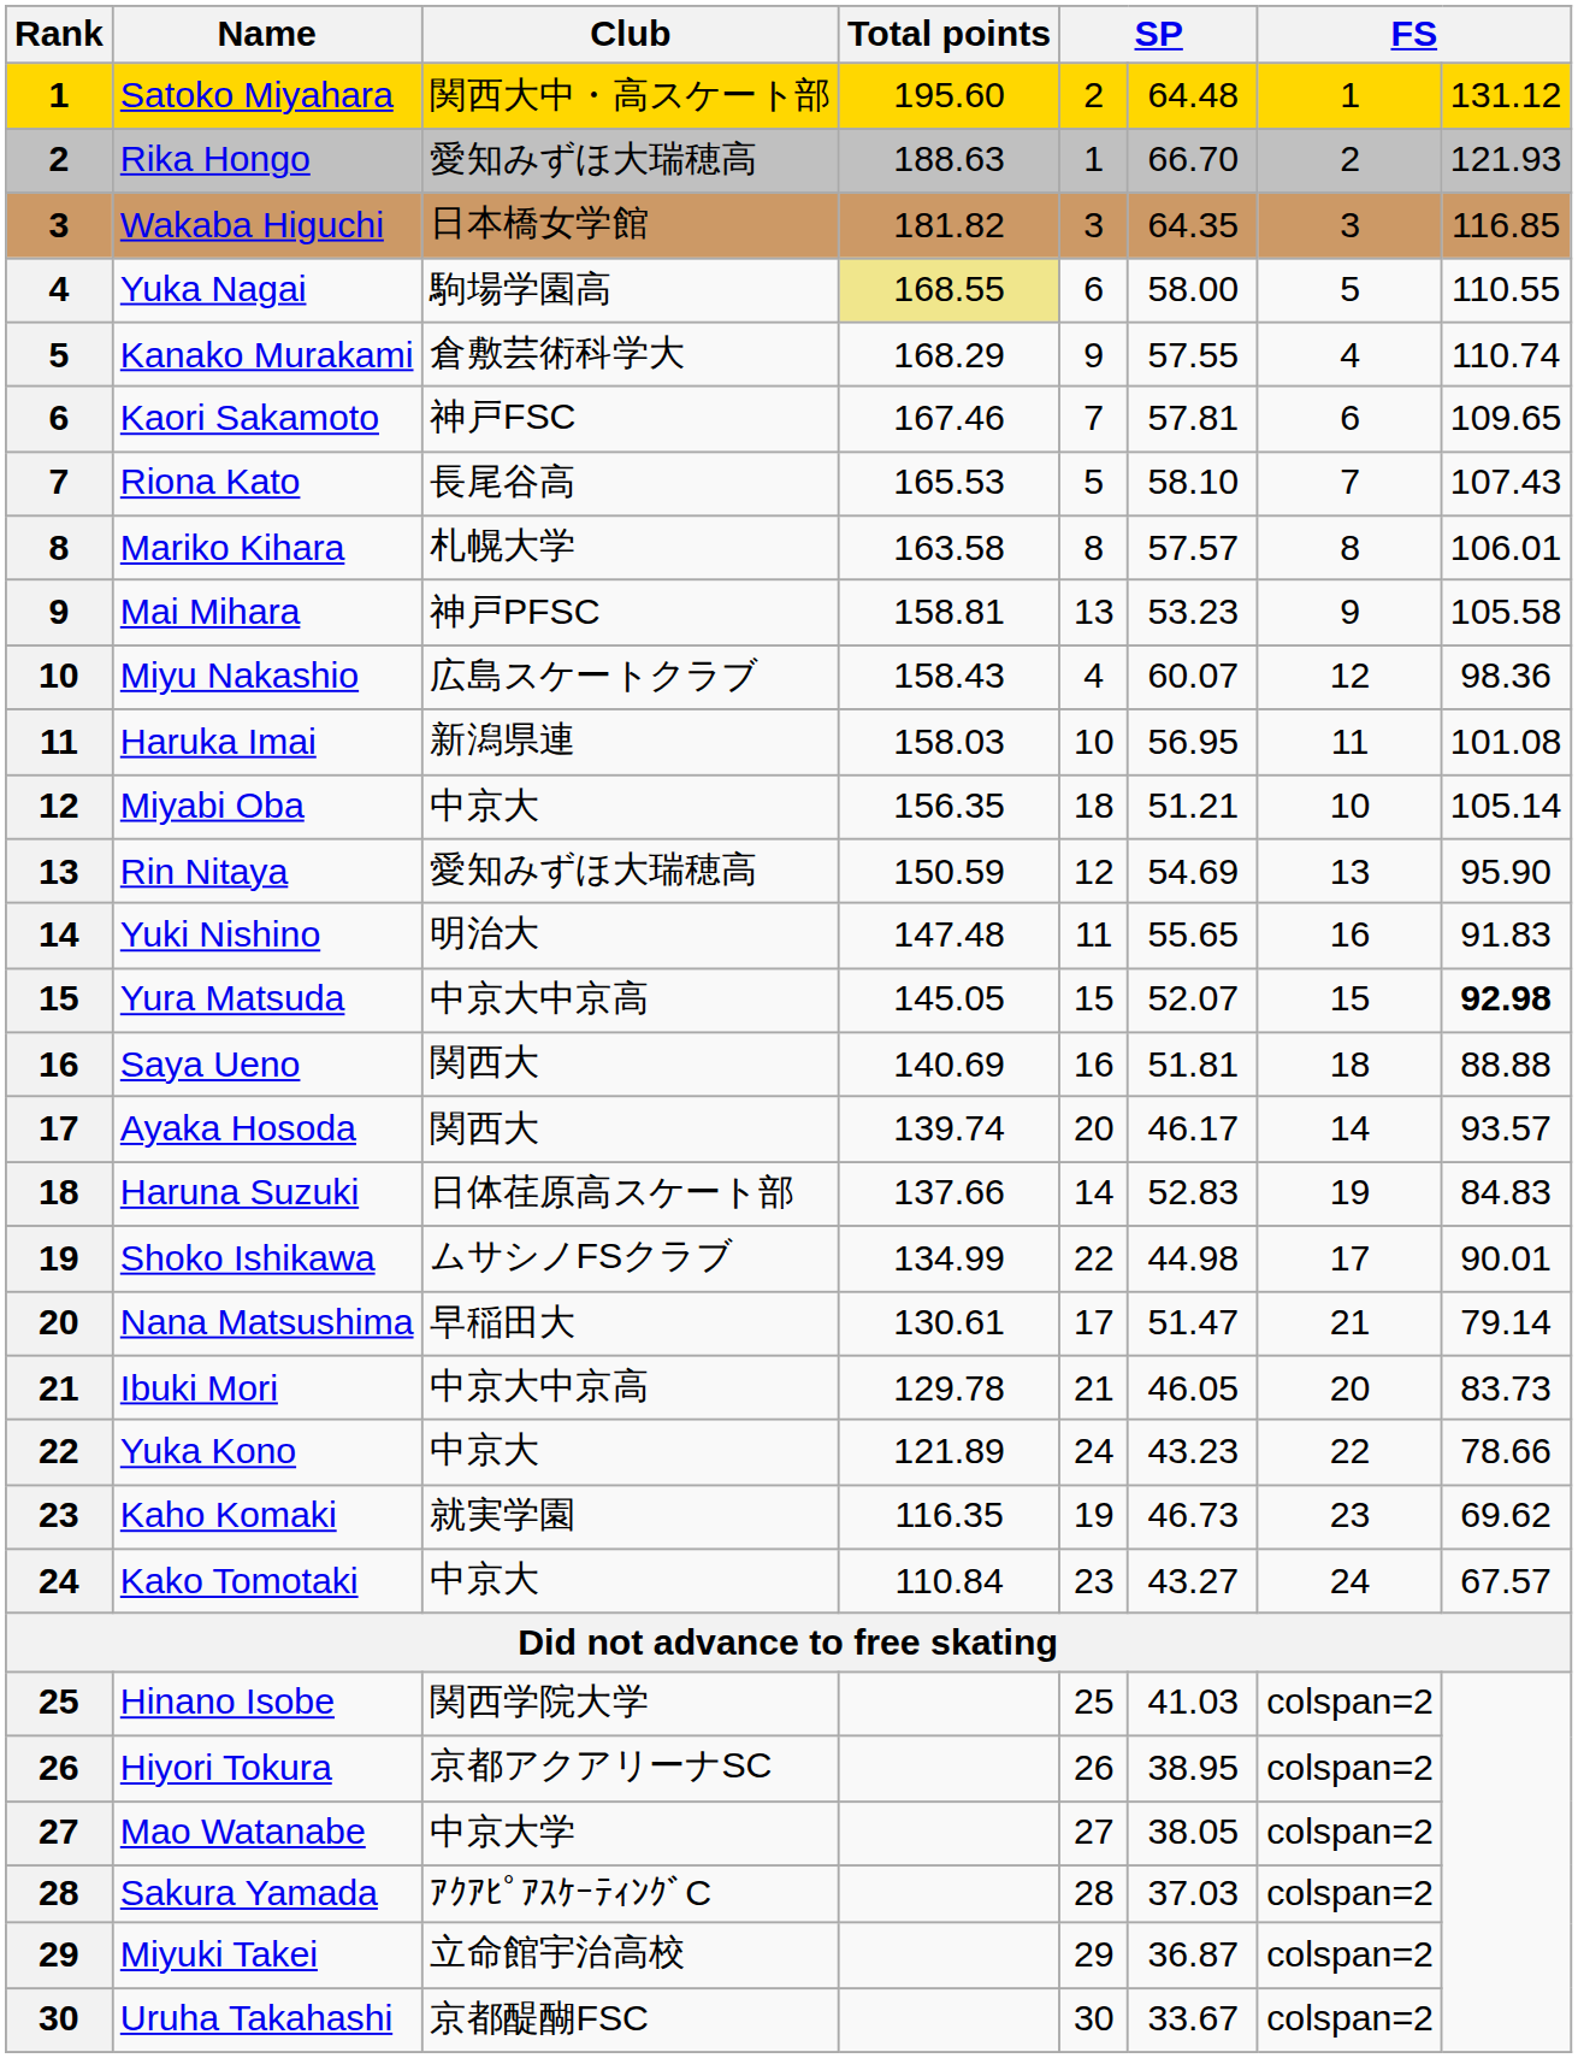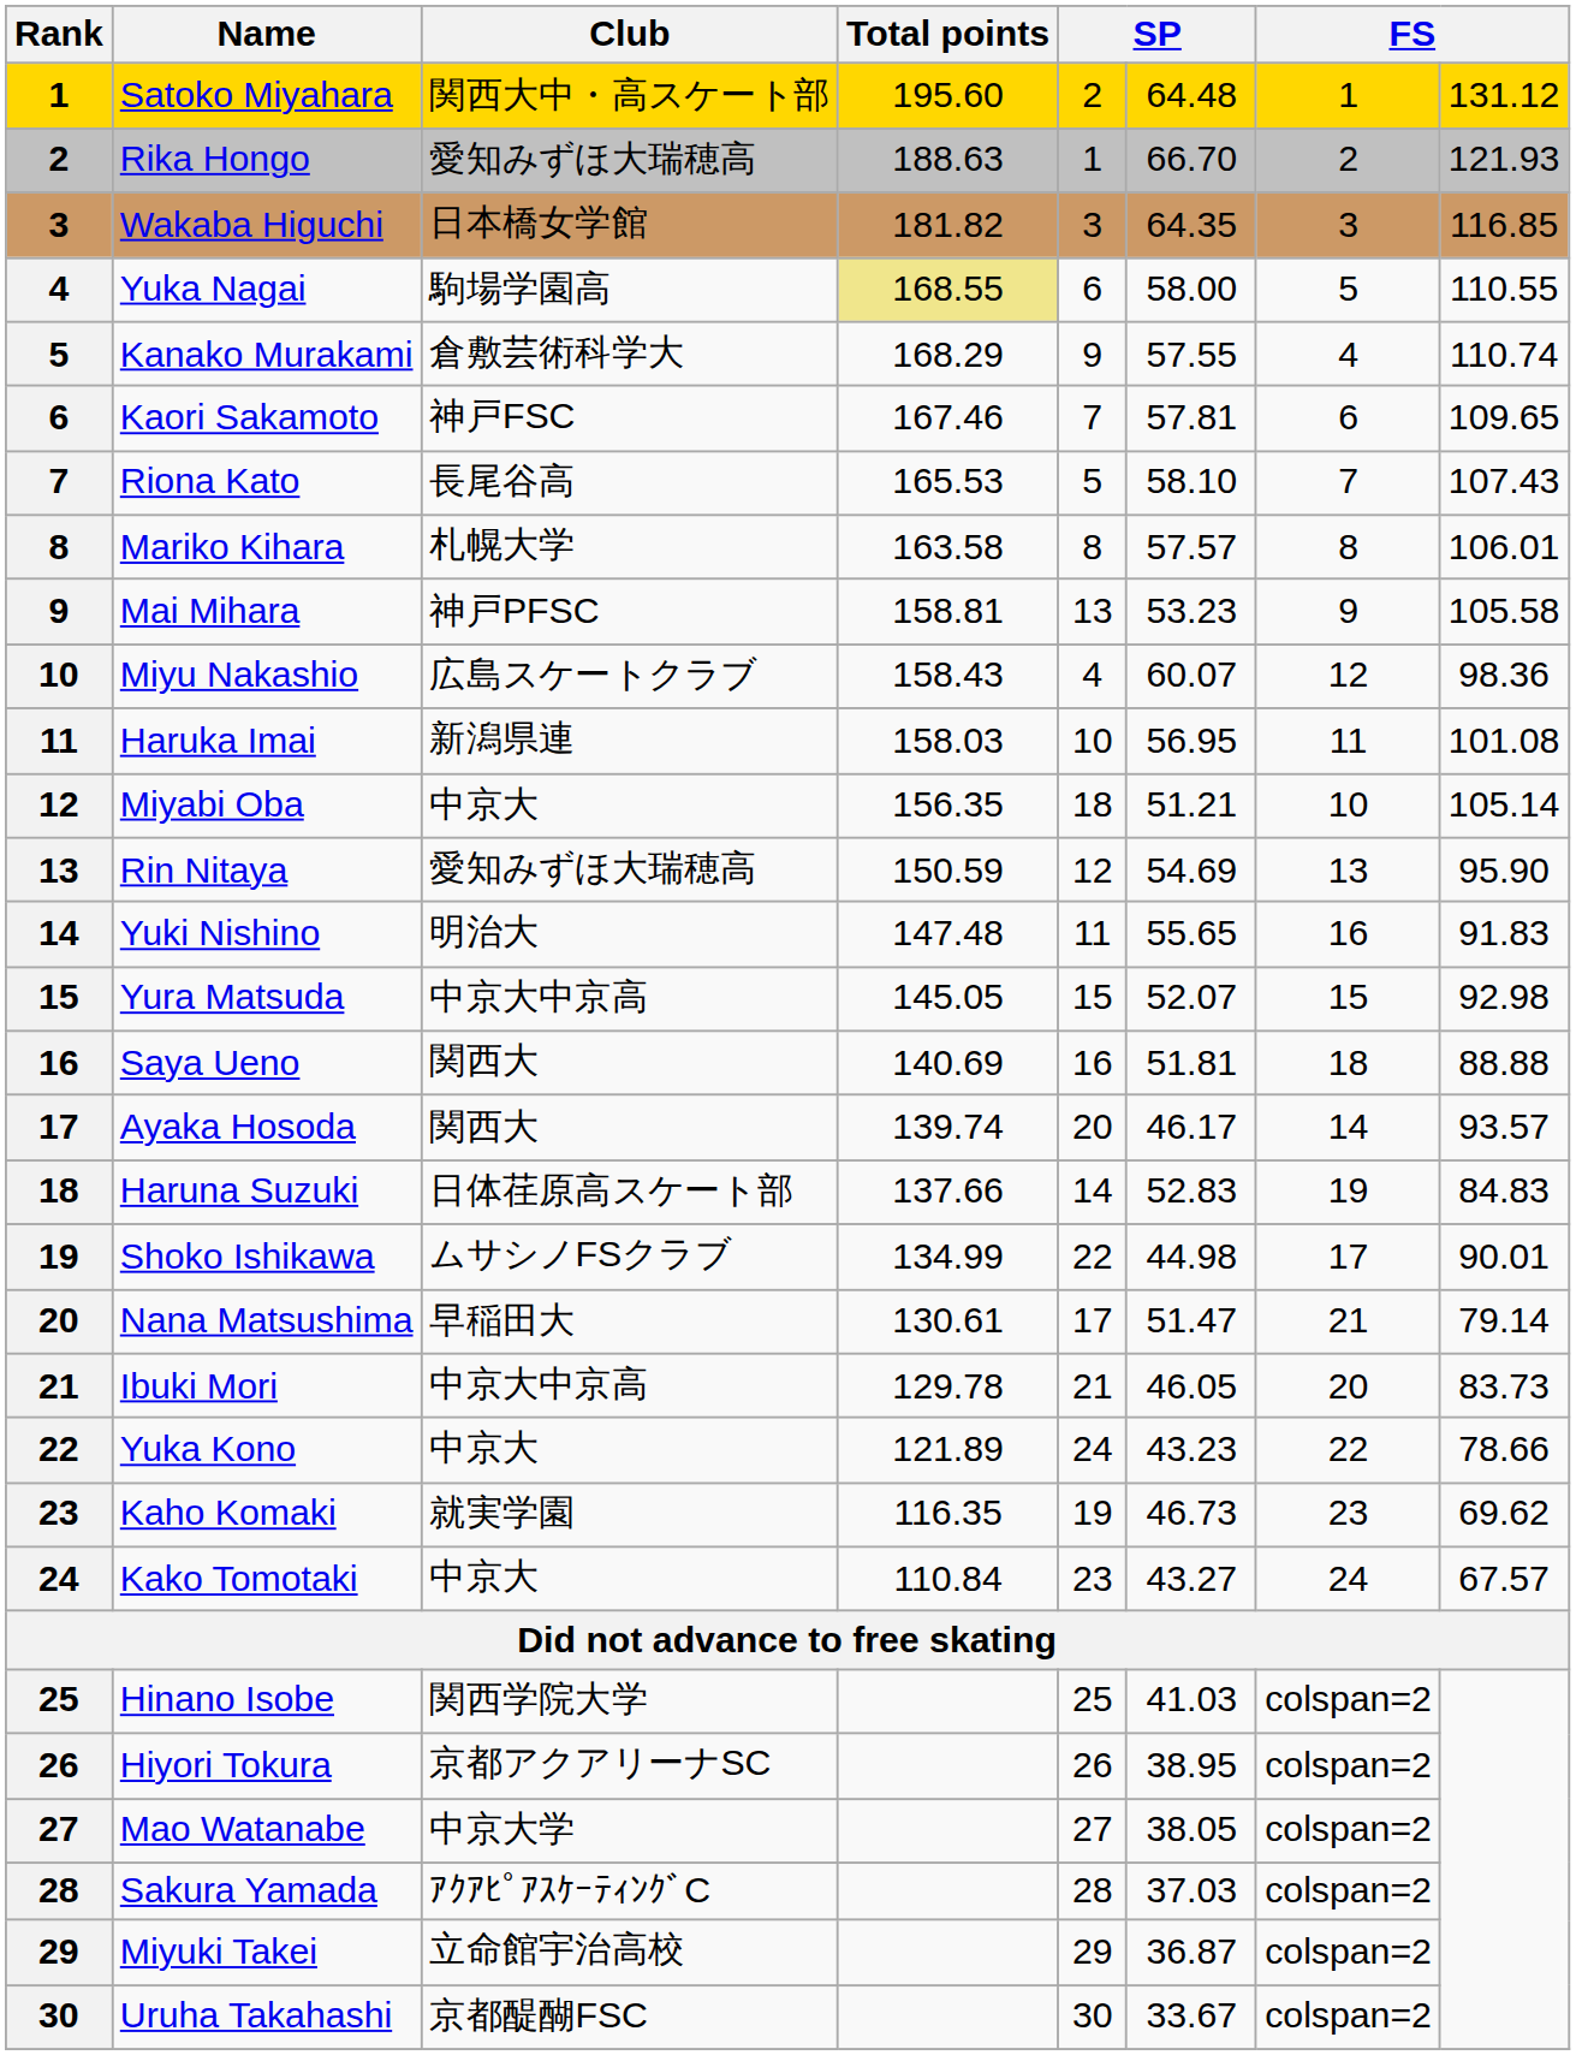Yura Matsuda | column 8: bold -> normal
